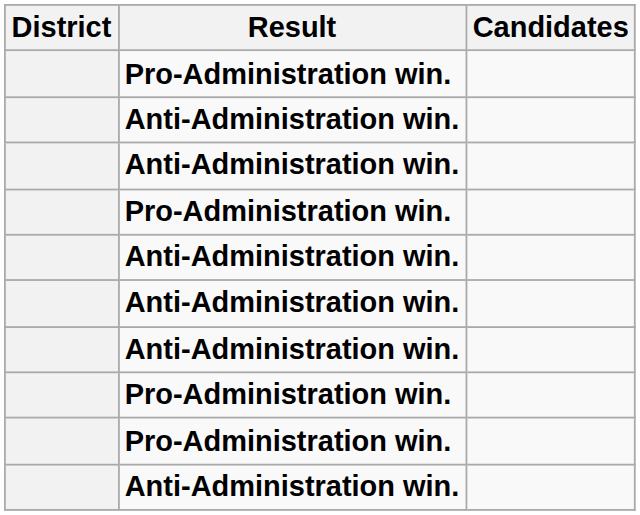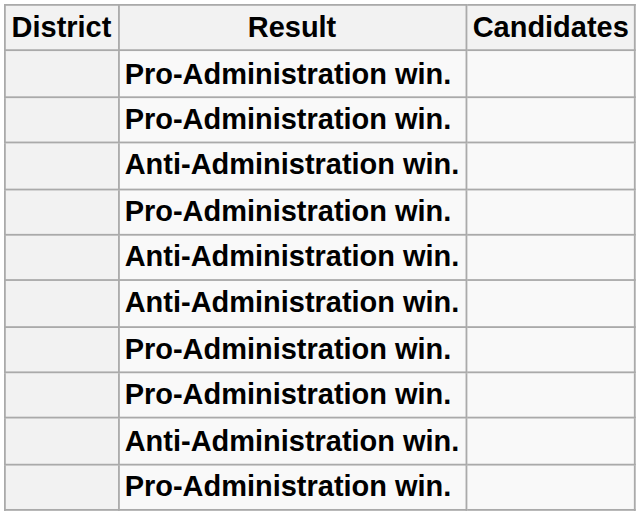row 3 | Result: Anti-Administration win. -> Pro-Administration win.
row 8 | Result: Anti-Administration win. -> Pro-Administration win.
row 10 | Result: Pro-Administration win. -> Anti-Administration win.
row 11 | Result: Anti-Administration win. -> Pro-Administration win.
